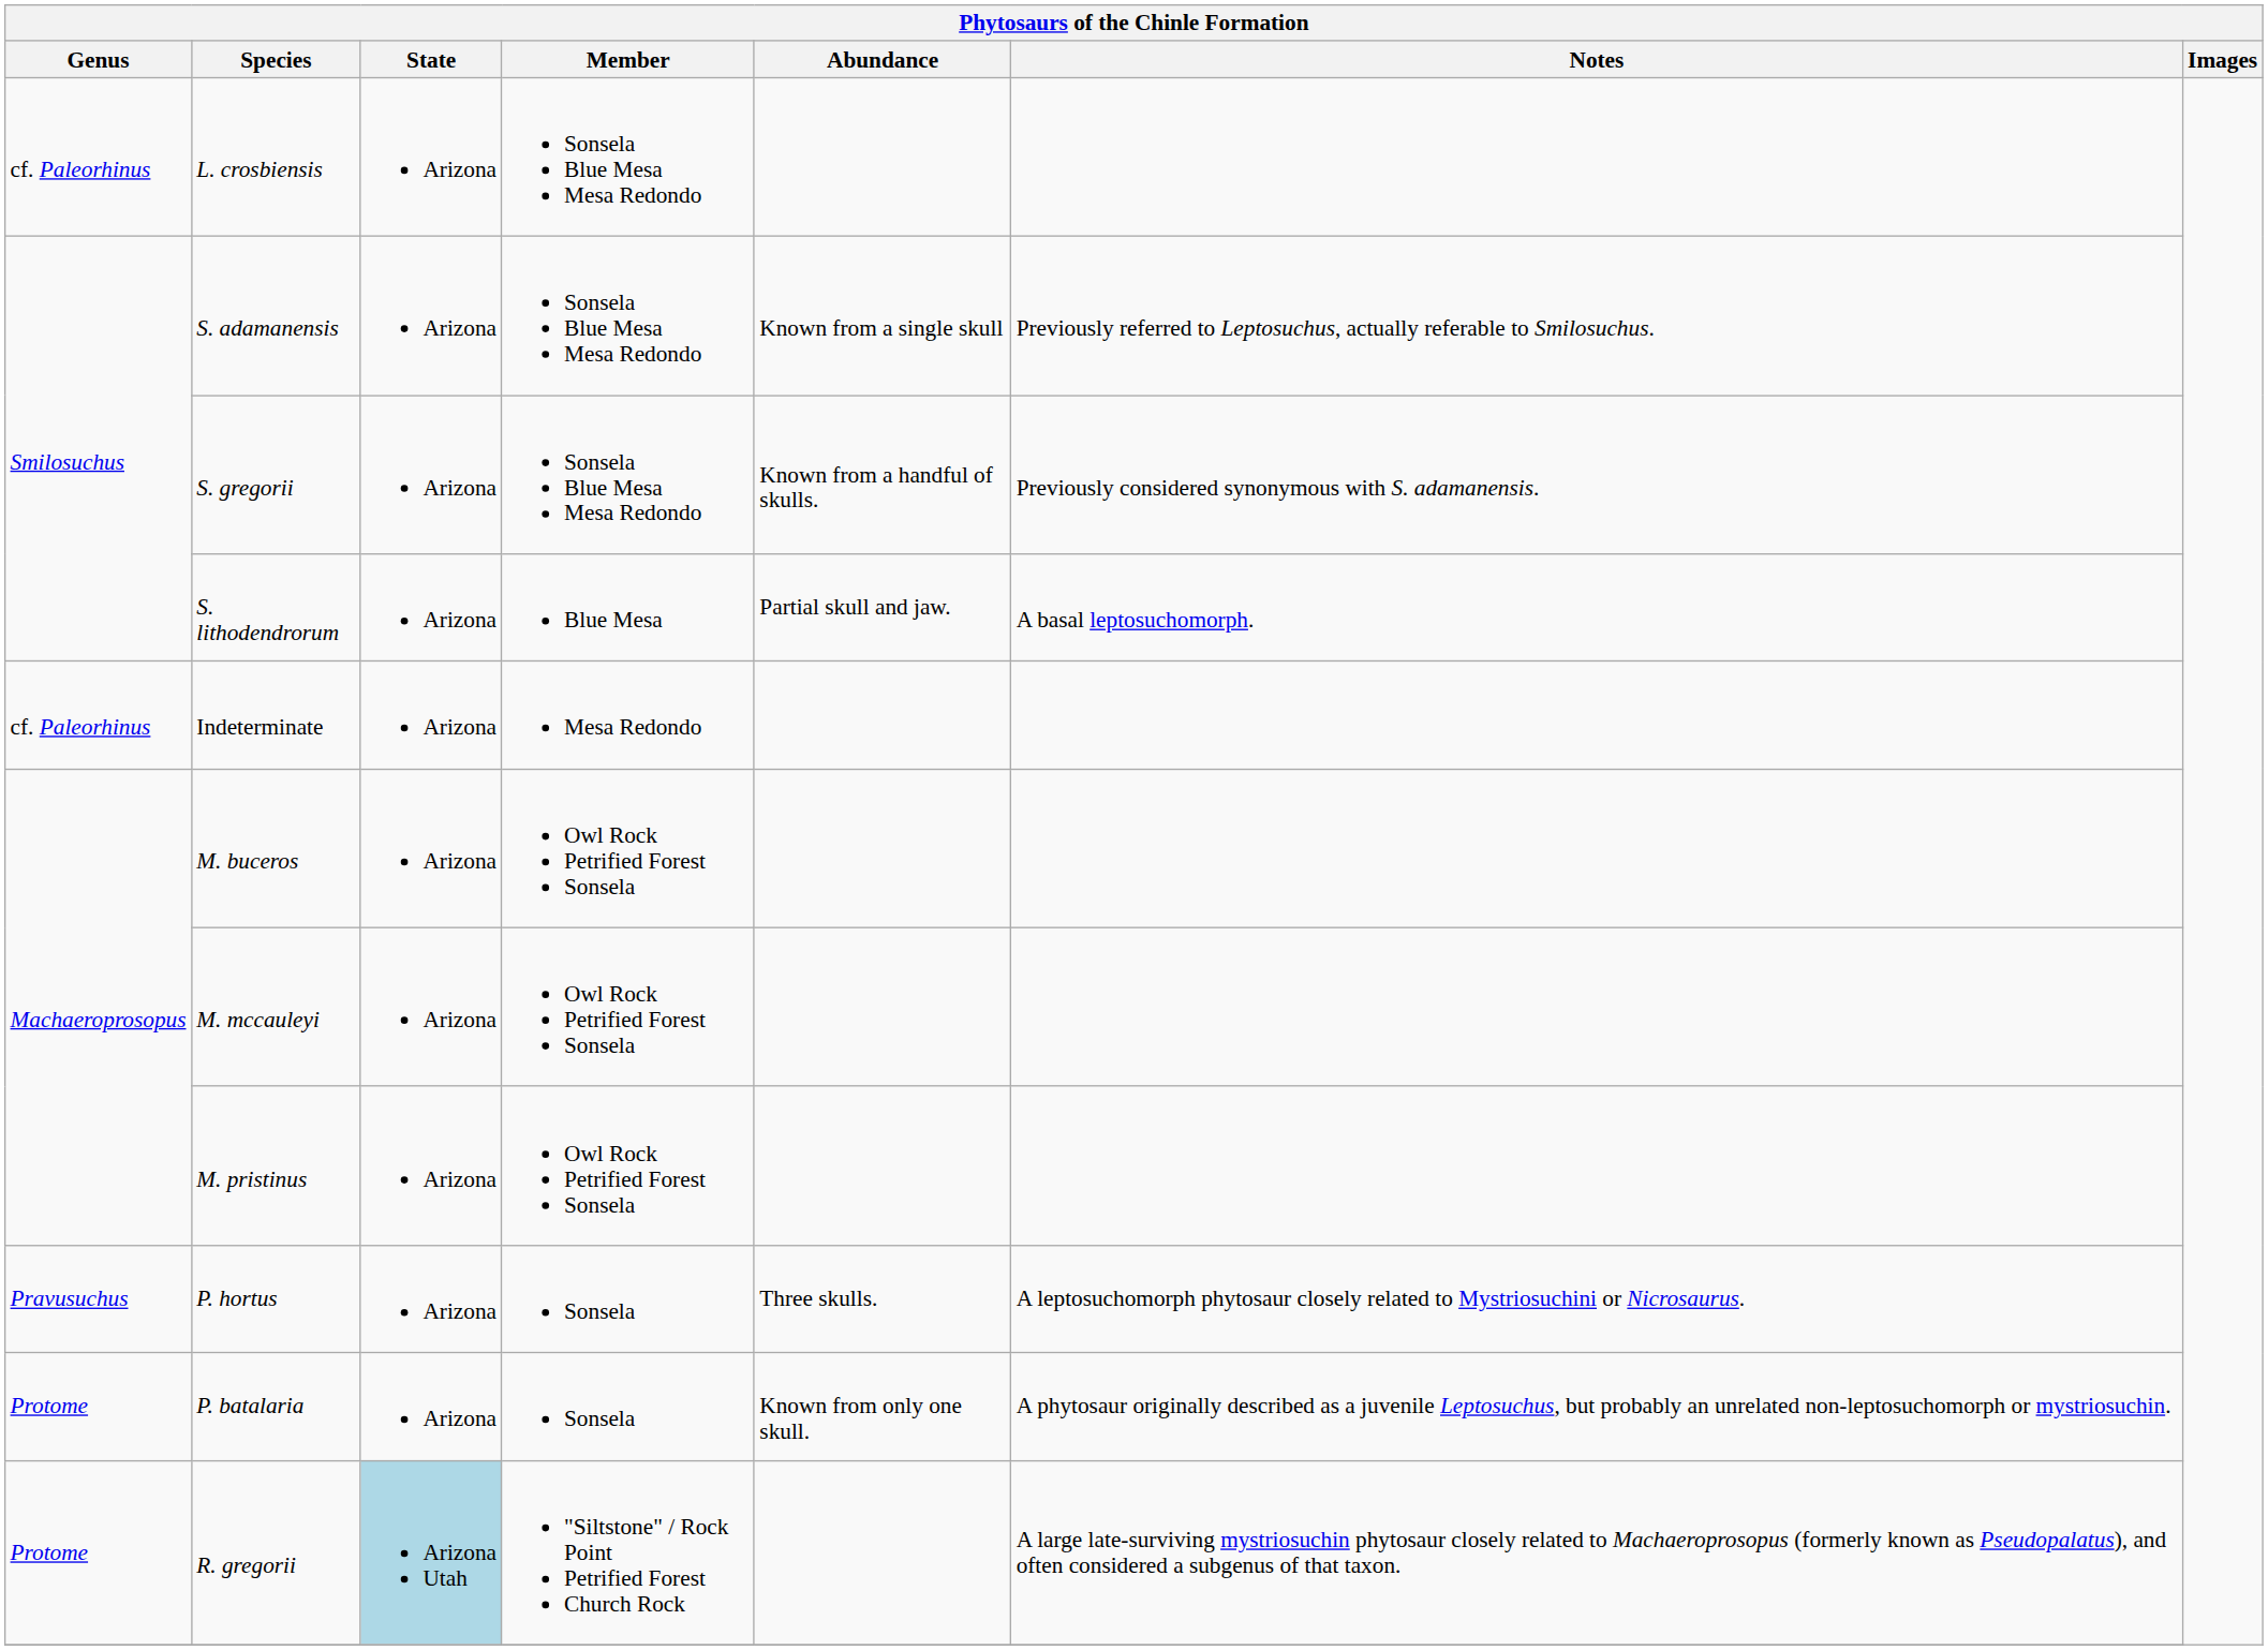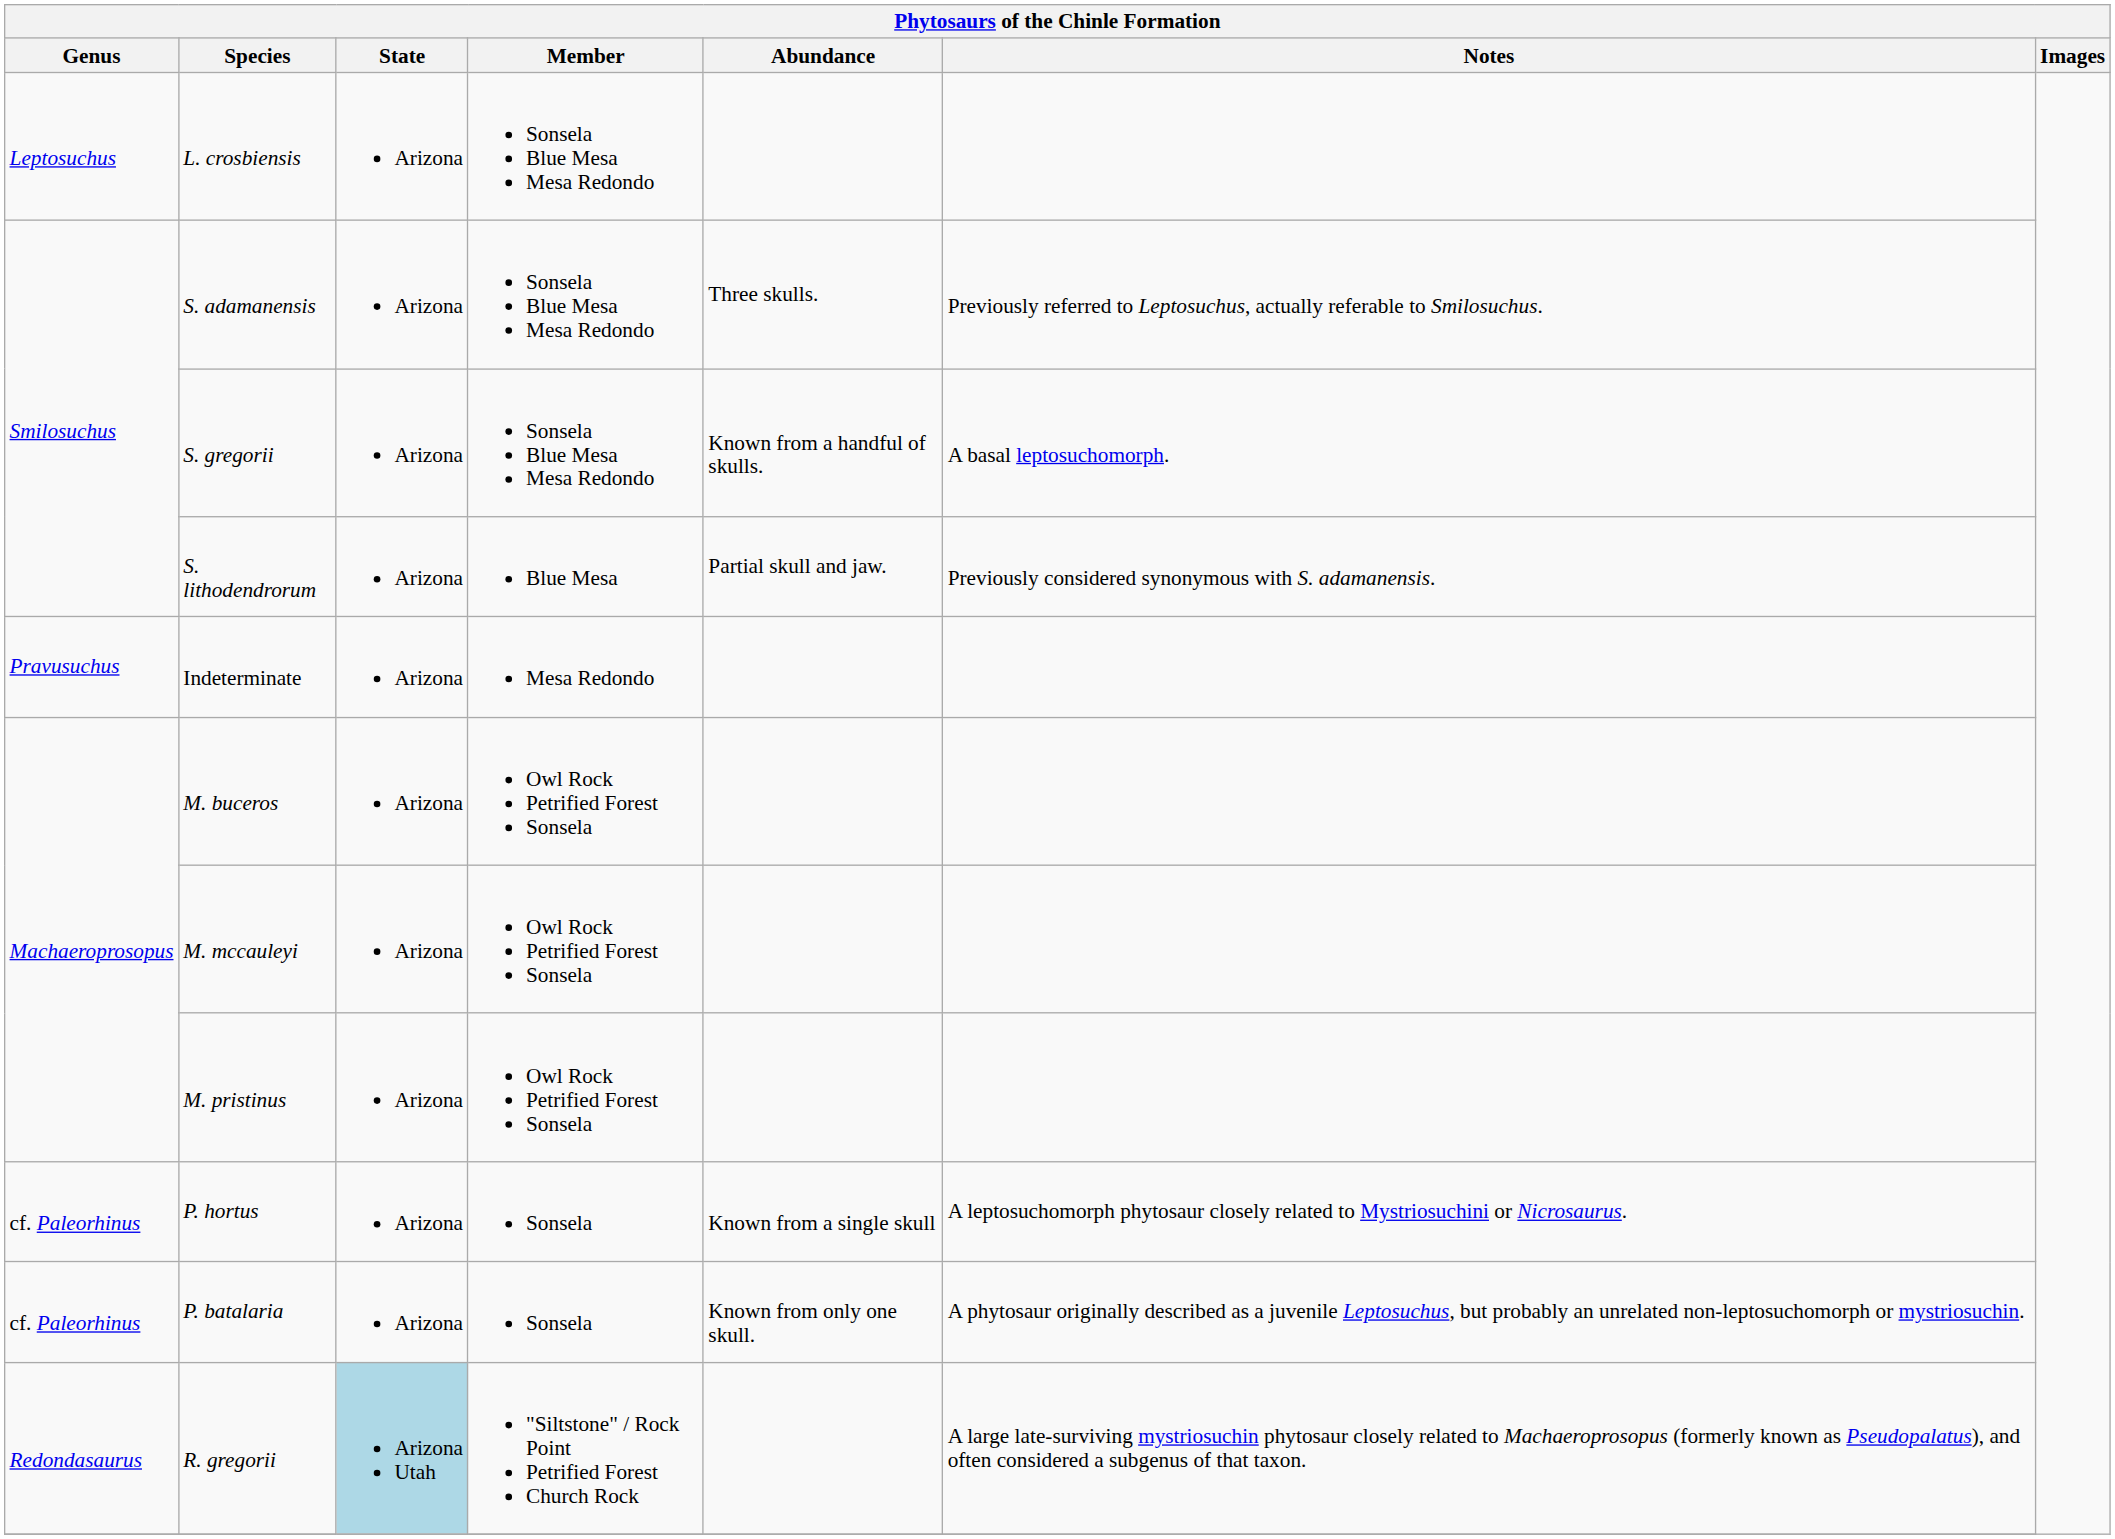L. crosbiensis | Genus: cf. Paleorhinus -> Leptosuchus
S. adamanensis | Abundance: Known from a single skull -> Three skulls.
S. gregorii | Notes: Previously considered synonymous with S. adamanensis. -> A basal leptosuchomorph.
S. lithodendrorum | Notes: A basal leptosuchomorph. -> Previously considered synonymous with S. adamanensis.
Indeterminate | Genus: cf. Paleorhinus -> Pravusuchus
P. hortus | Genus: Pravusuchus -> cf. Paleorhinus
P. hortus | Abundance: Three skulls. -> Known from a single skull
P. batalaria | Genus: Protome -> cf. Paleorhinus
R. gregorii | Genus: Protome -> Redondasaurus
